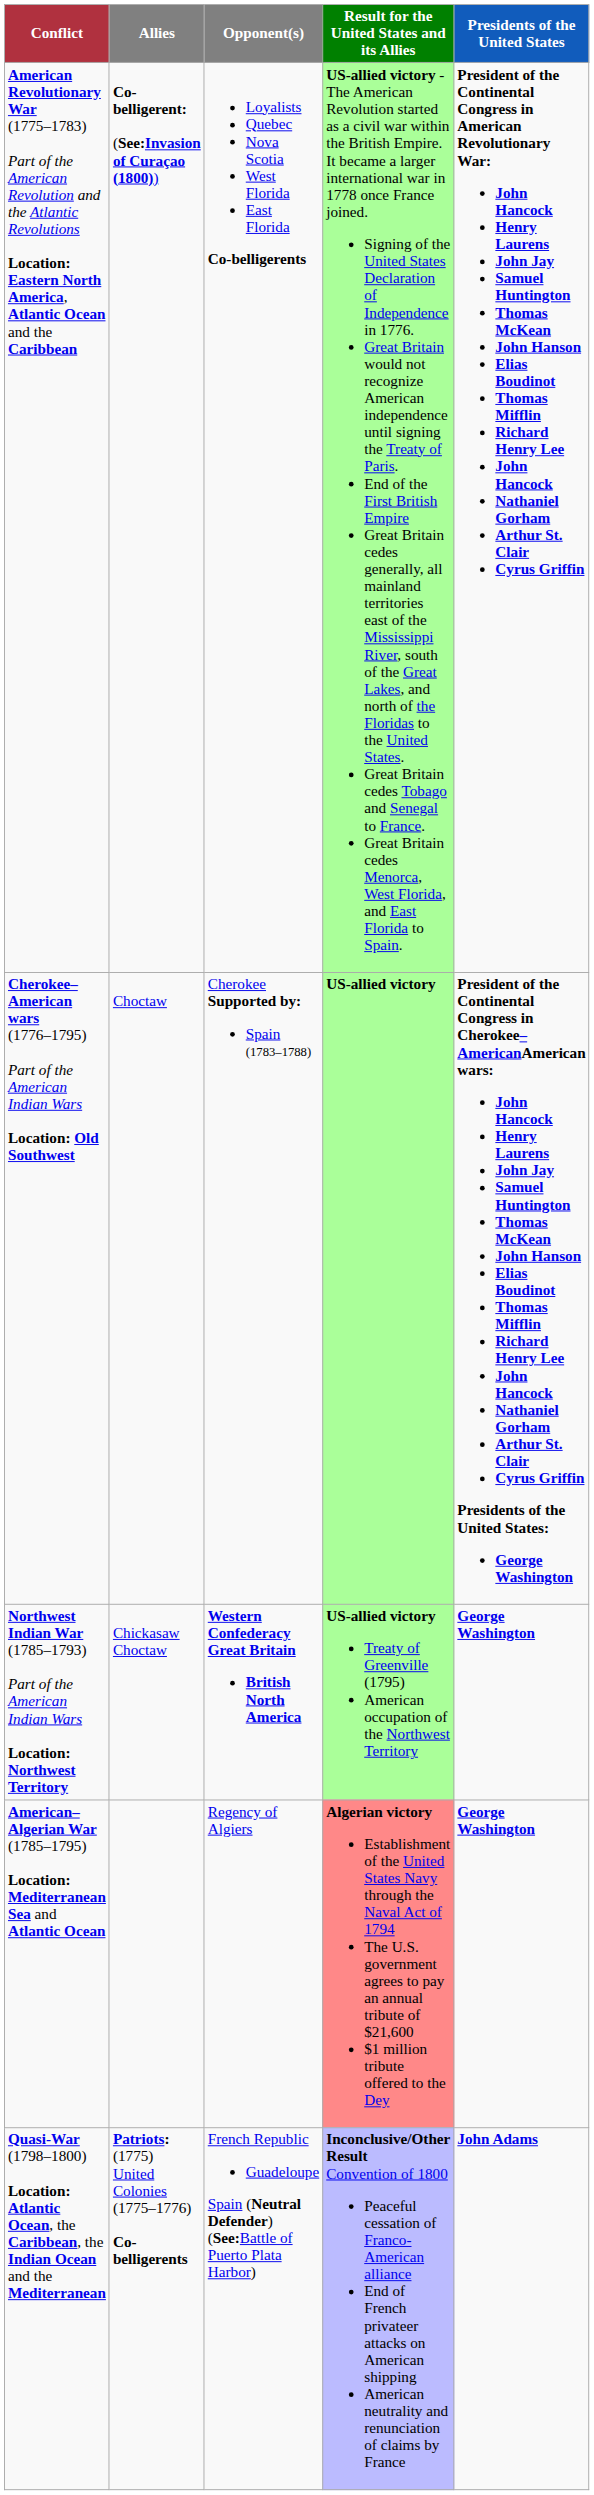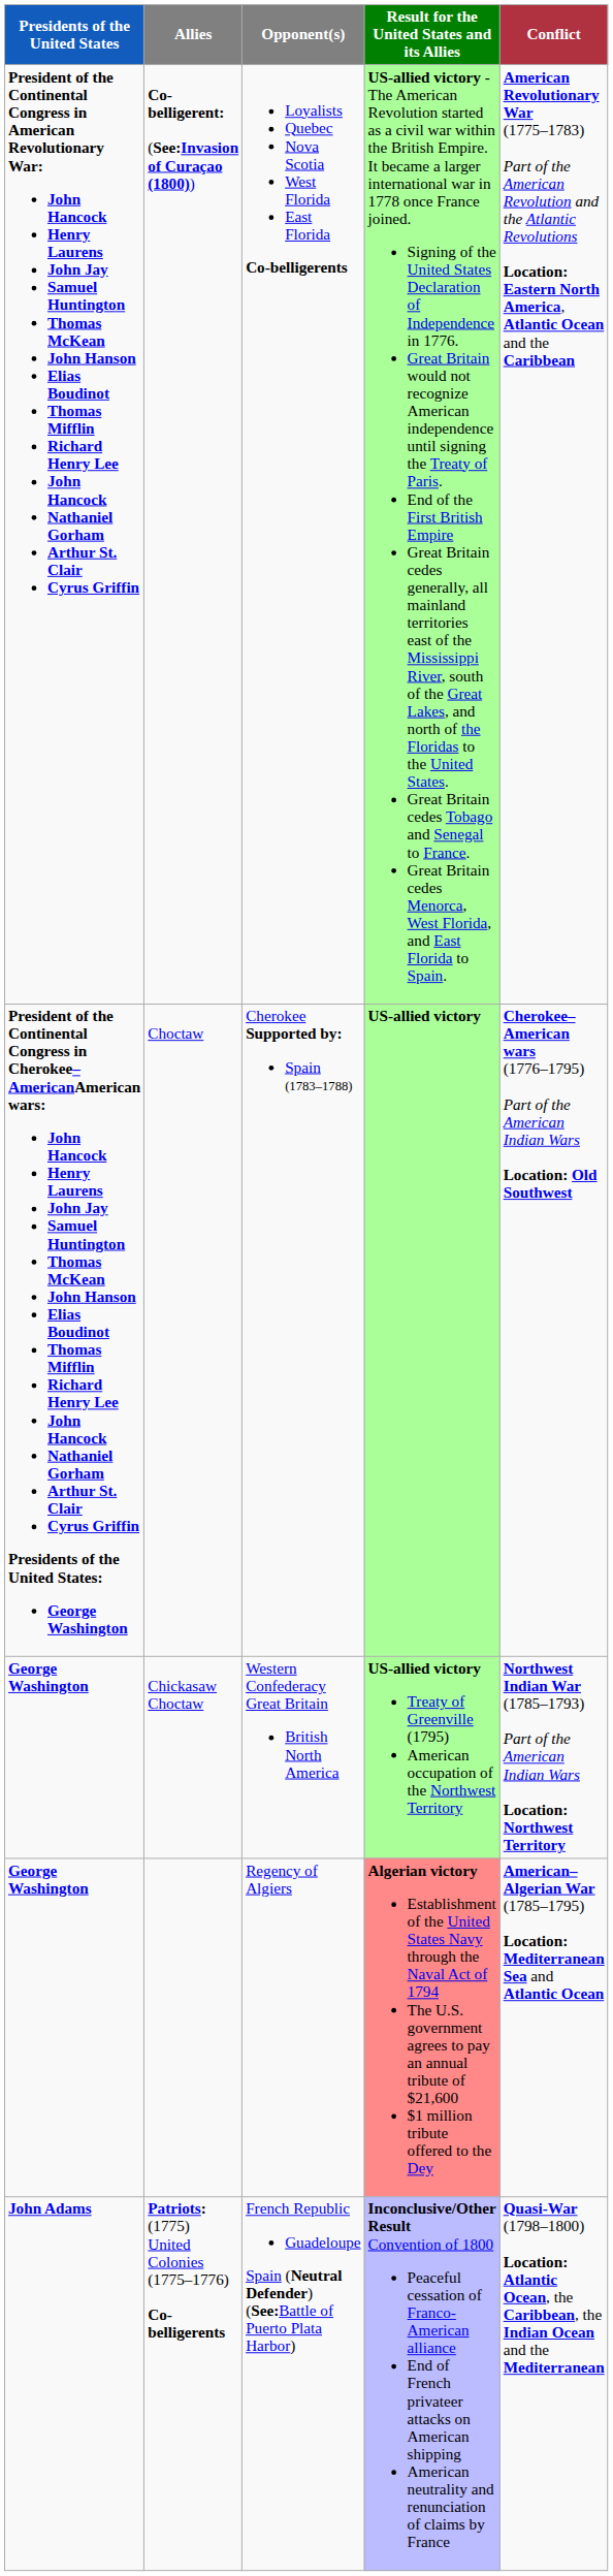columns swapped: Conflict <-> Presidents of the United States
row 4 | Opponent(s): bold -> normal
